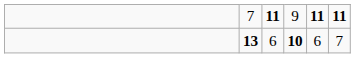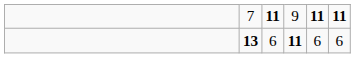row 2 | column 4: 10 -> 11
row 2 | column 6: 7 -> 6
